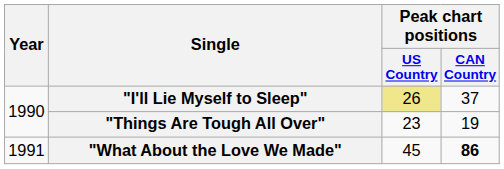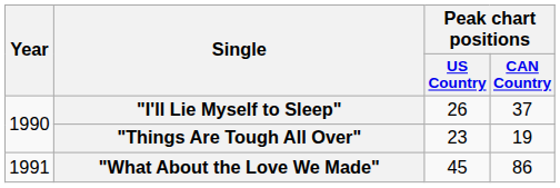"I'll Lie Myself to Sleep" | Peak chart positions / US Country: khaki background -> no background
"What About the Love We Made" | Peak chart positions / CAN Country: bold -> normal
